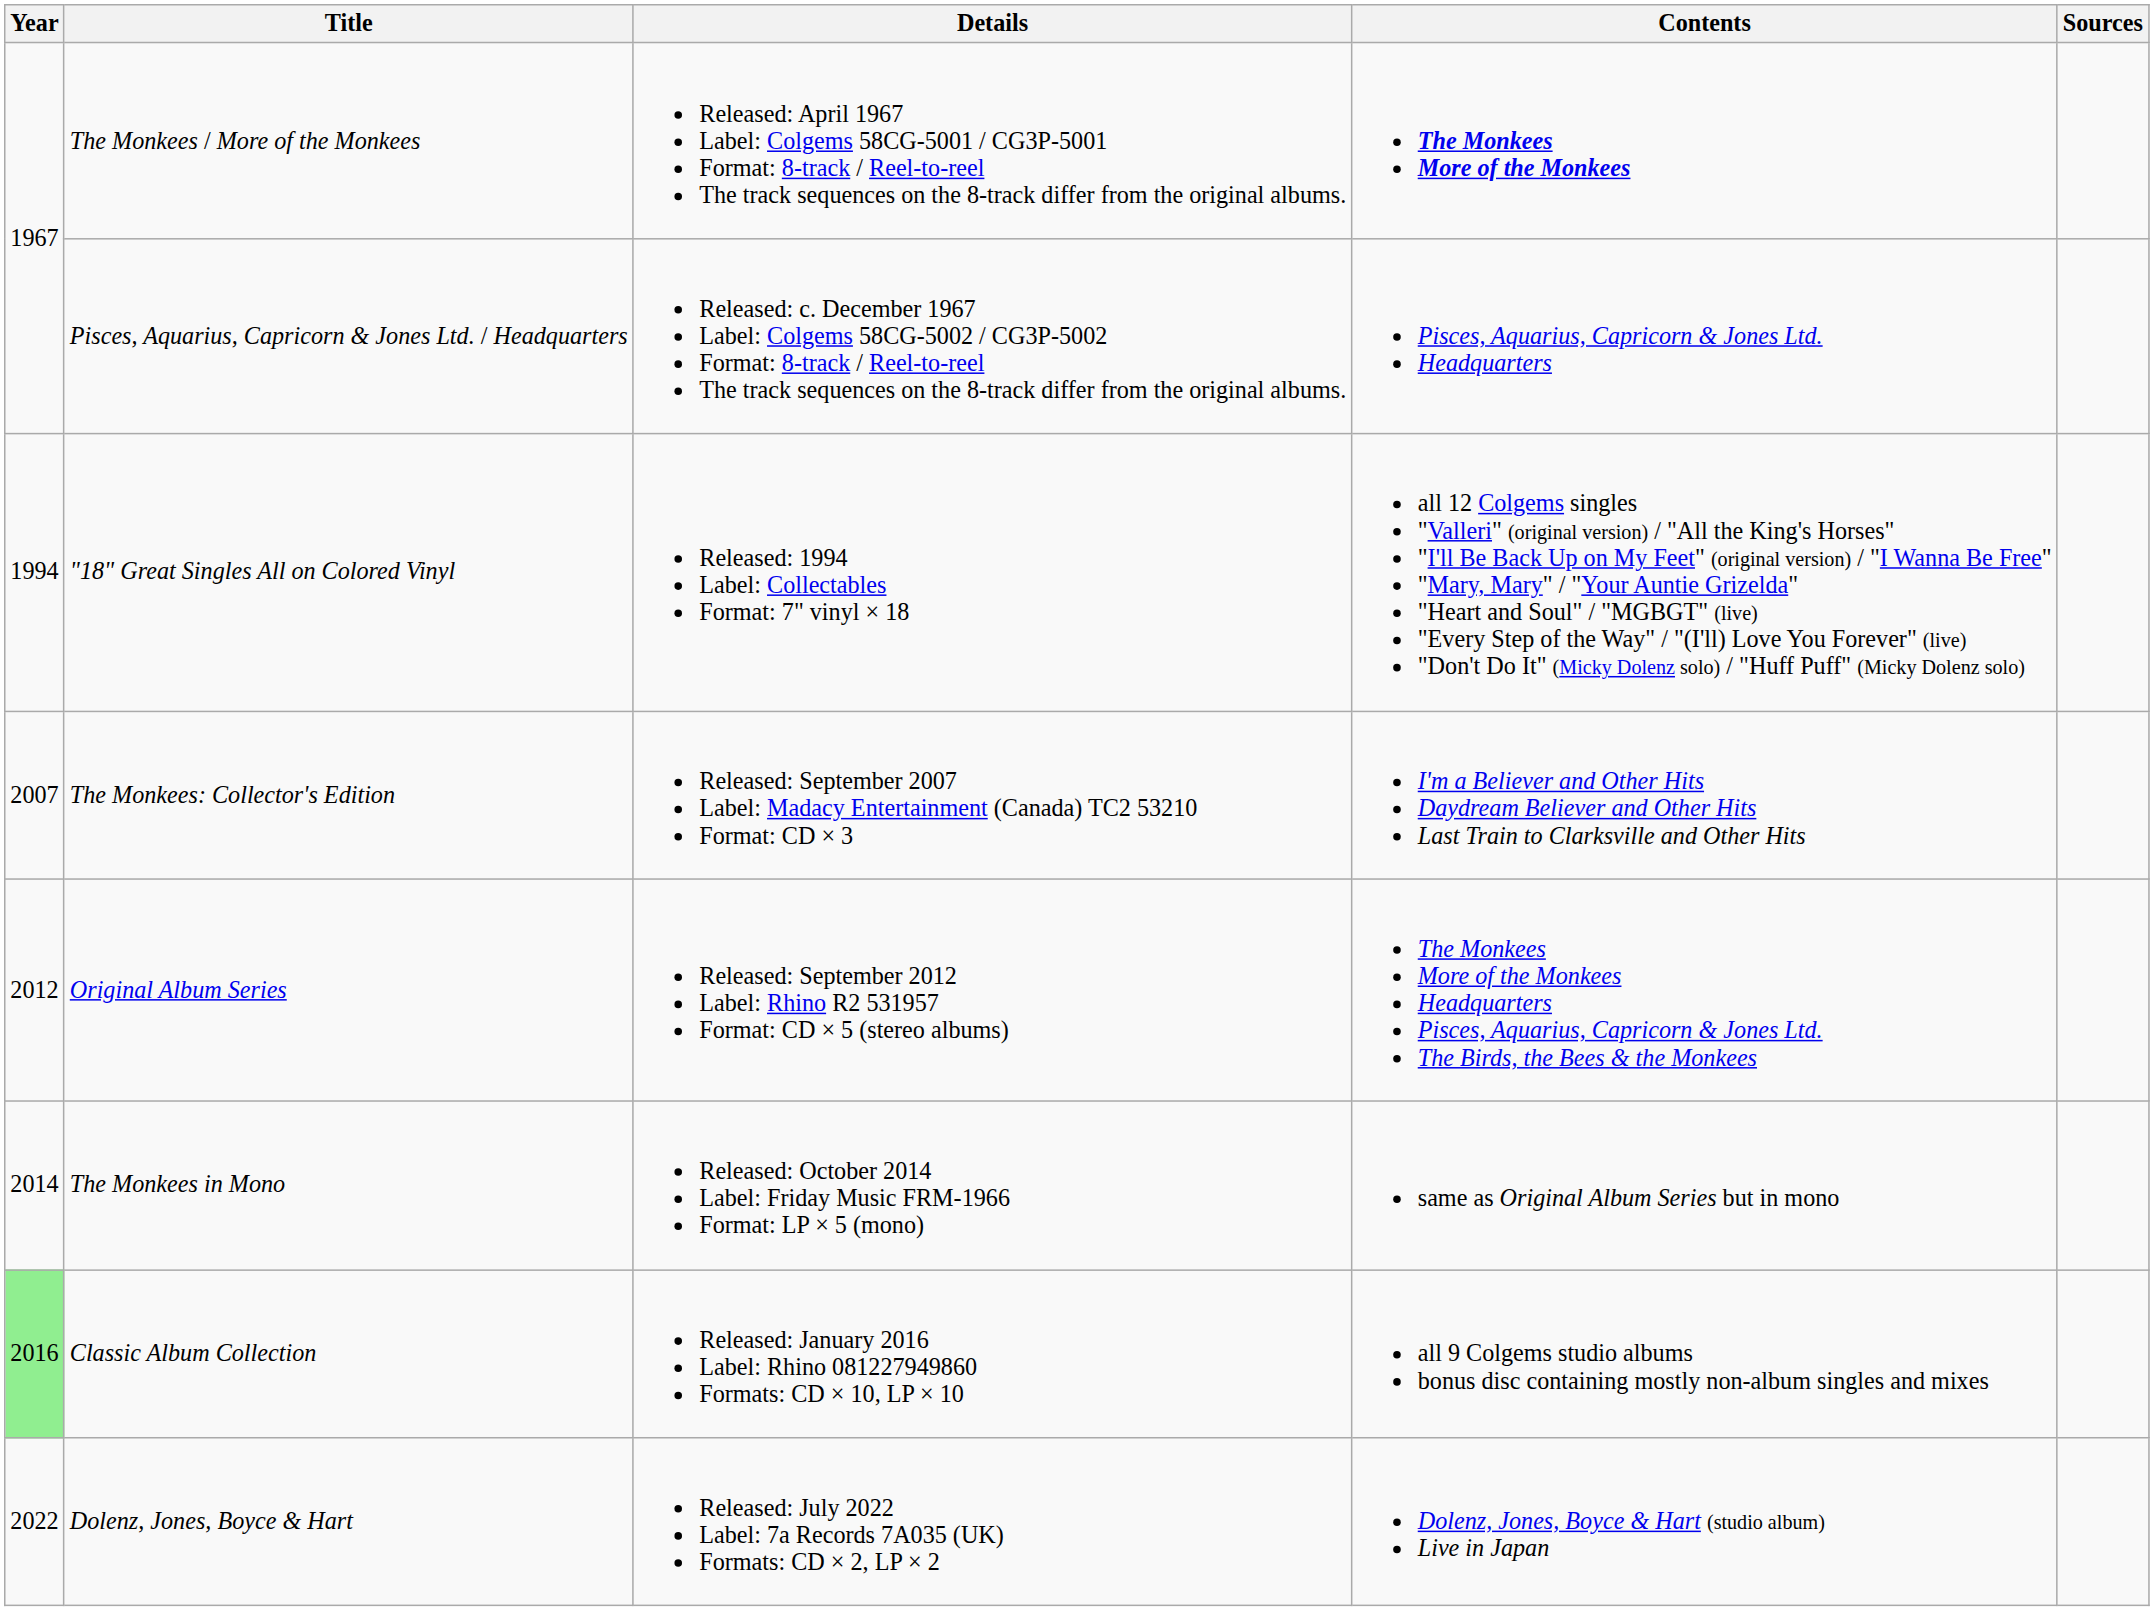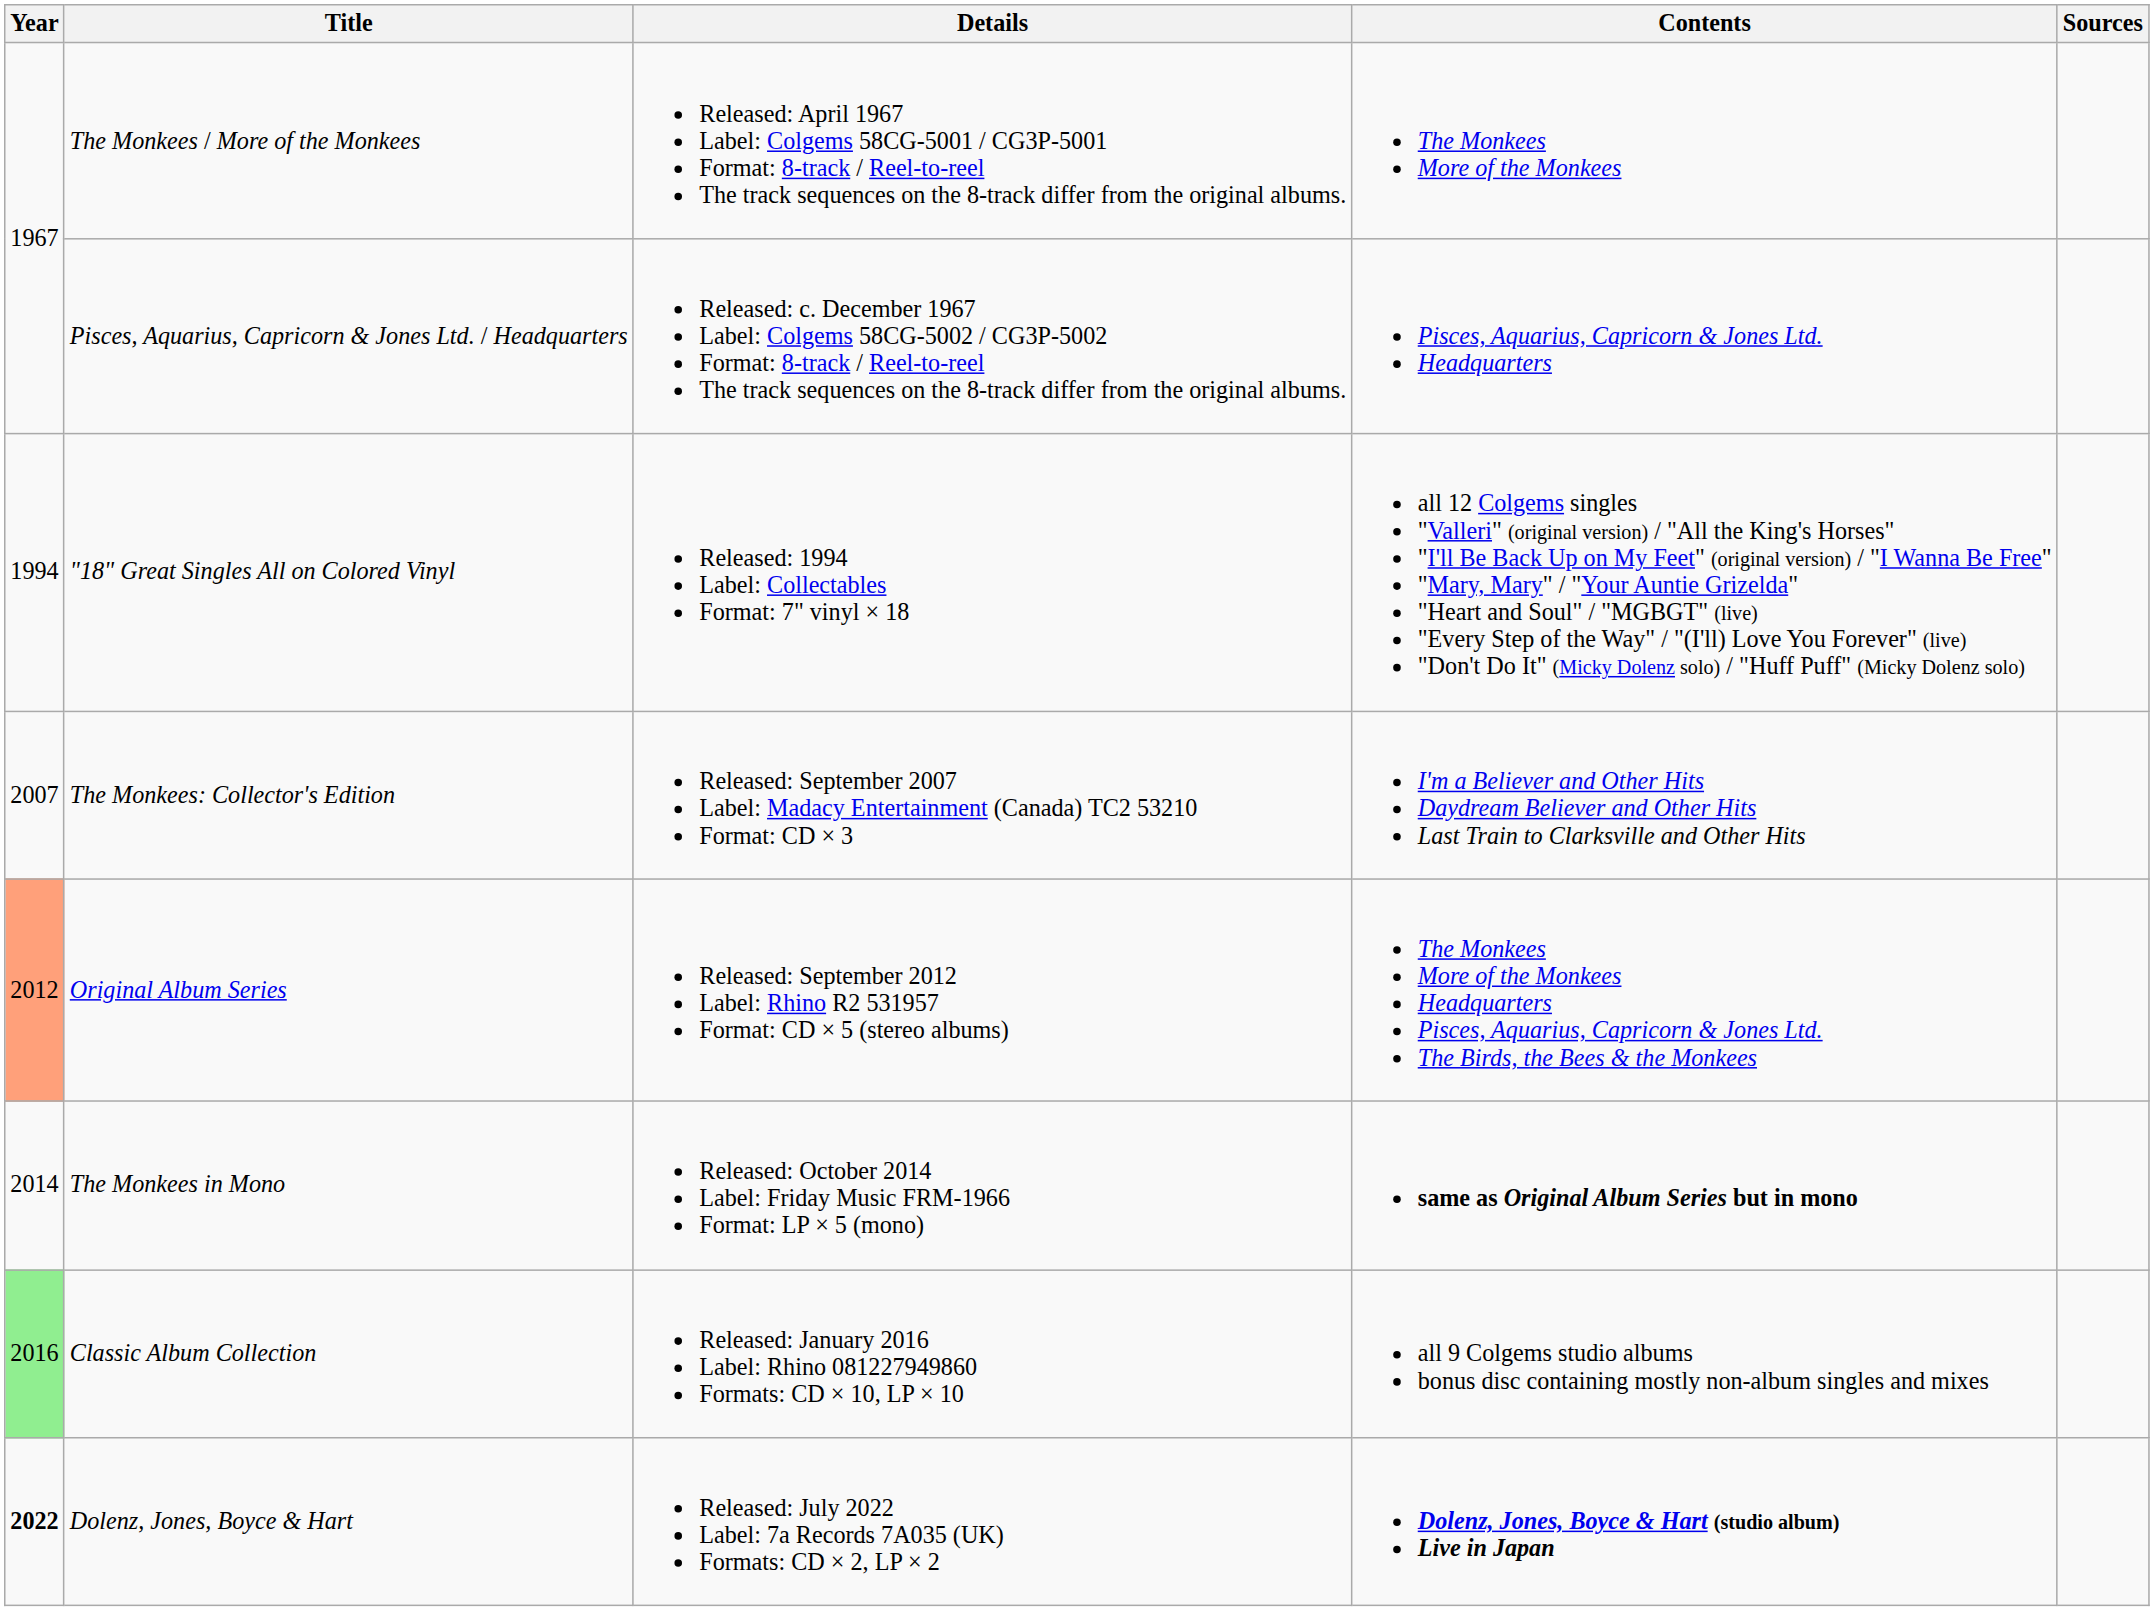The Monkees / More of the Monkees | Contents: bold -> normal
Original Album Series | Year: no background -> lightsalmon background
The Monkees in Mono | Contents: normal -> bold
Dolenz, Jones, Boyce & Hart | Year: normal -> bold
Dolenz, Jones, Boyce & Hart | Contents: normal -> bold
